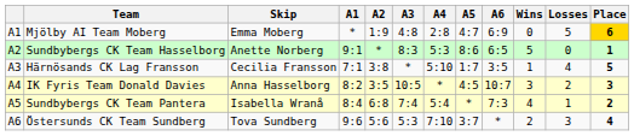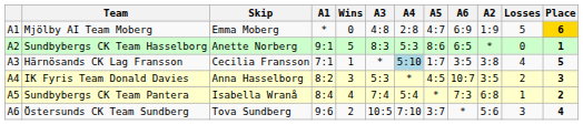columns swapped: A2 <-> Wins
Härnösands CK Lag Fransson | A4: no background -> lightblue background
IK Fyris Team Donald Davies | A3: 10:5 -> 5:3
Östersunds CK Team Sundberg | A3: 5:3 -> 10:5
